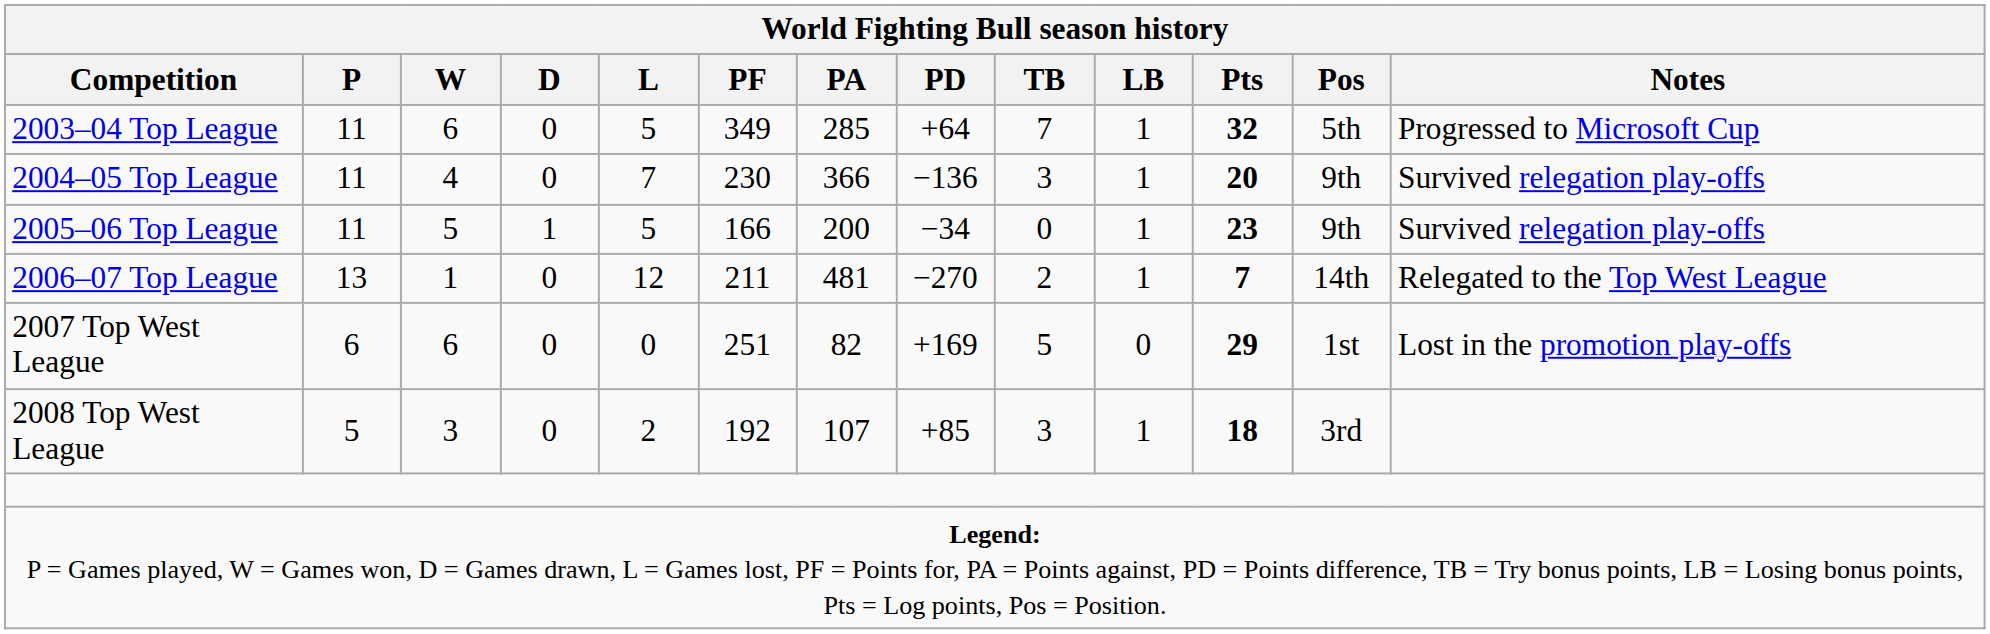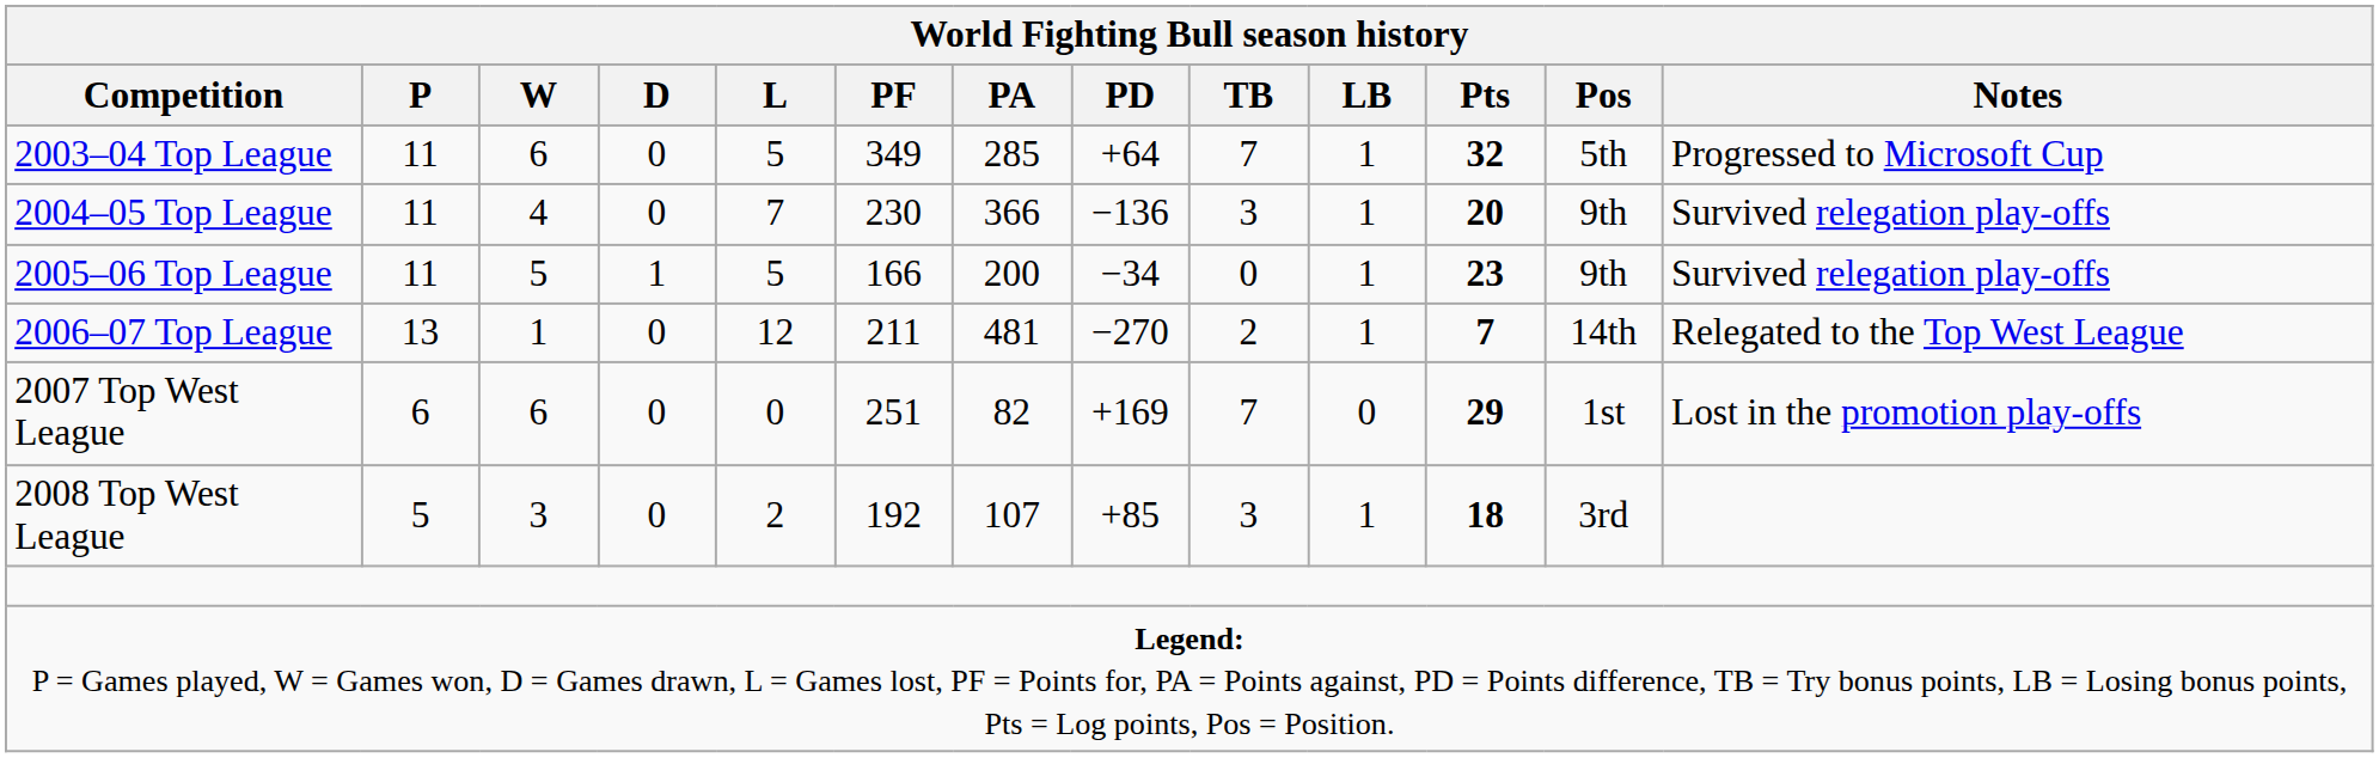2007 Top West League | TB: 5 -> 7
